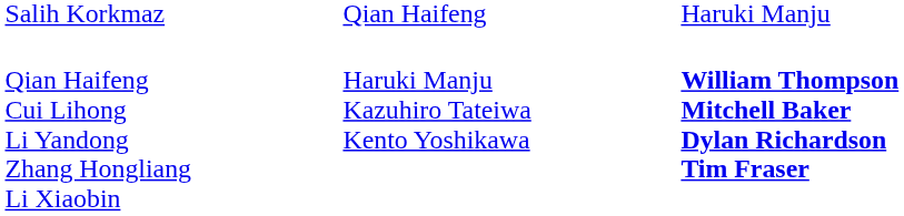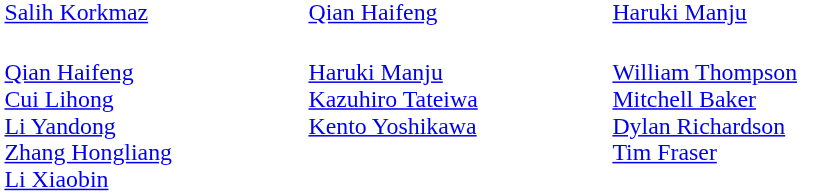row 2 | column 3: bold -> normal
